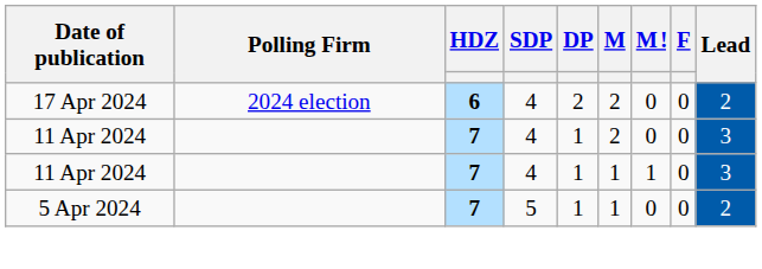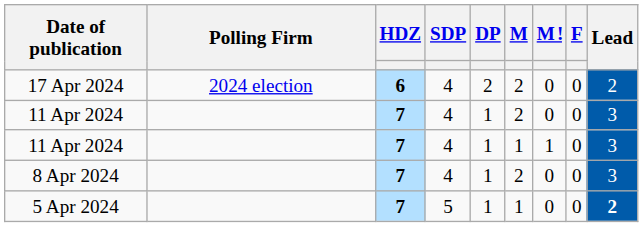+ row: 8 Apr 2024 | 7 | 4 | 1 | 2 | 0 | 0 | 3
5 Apr 2024 | Lead: normal -> bold
